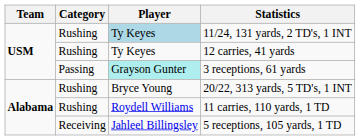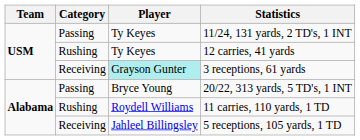11/24, 131 yards, 2 TD's, 1 INT | Category: Rushing -> Passing
11/24, 131 yards, 2 TD's, 1 INT | Player: lightblue background -> no background
3 receptions, 61 yards | Category: Passing -> Receiving
20/22, 313 yards, 5 TD's, 1 INT | Category: Rushing -> Passing
